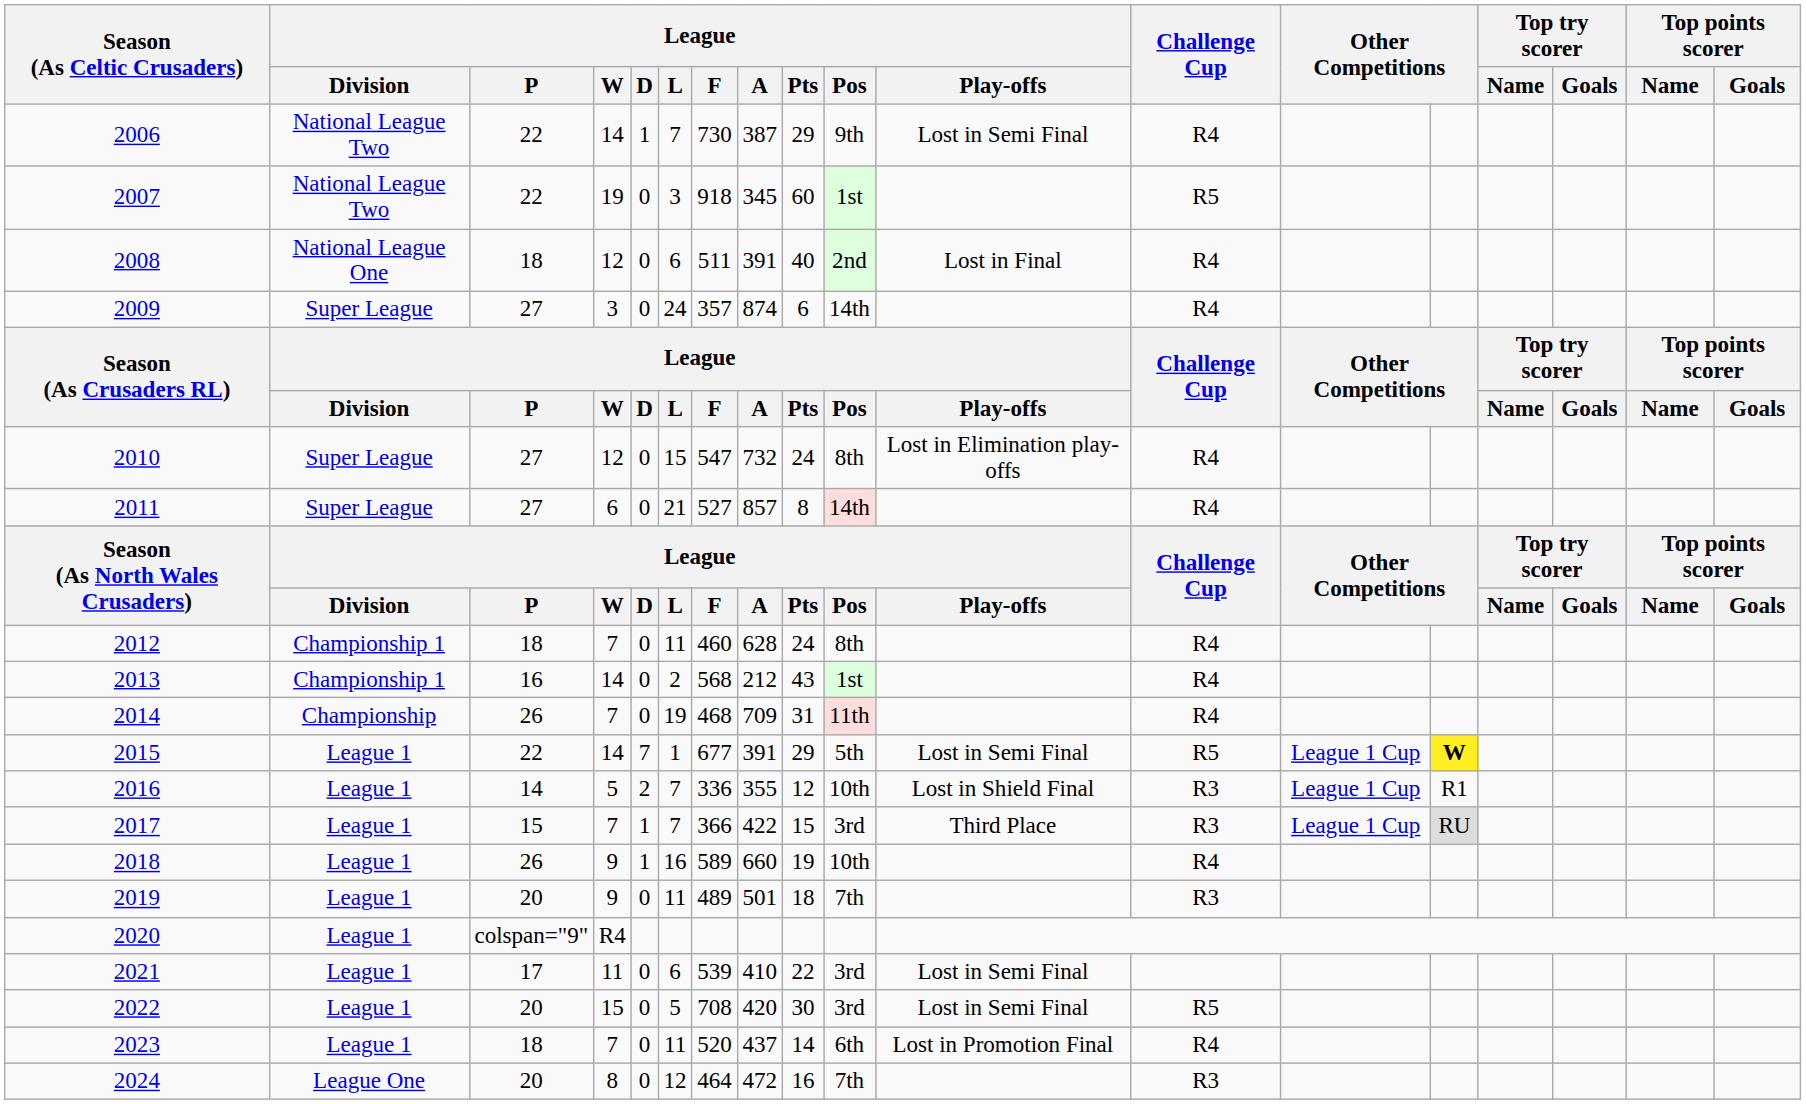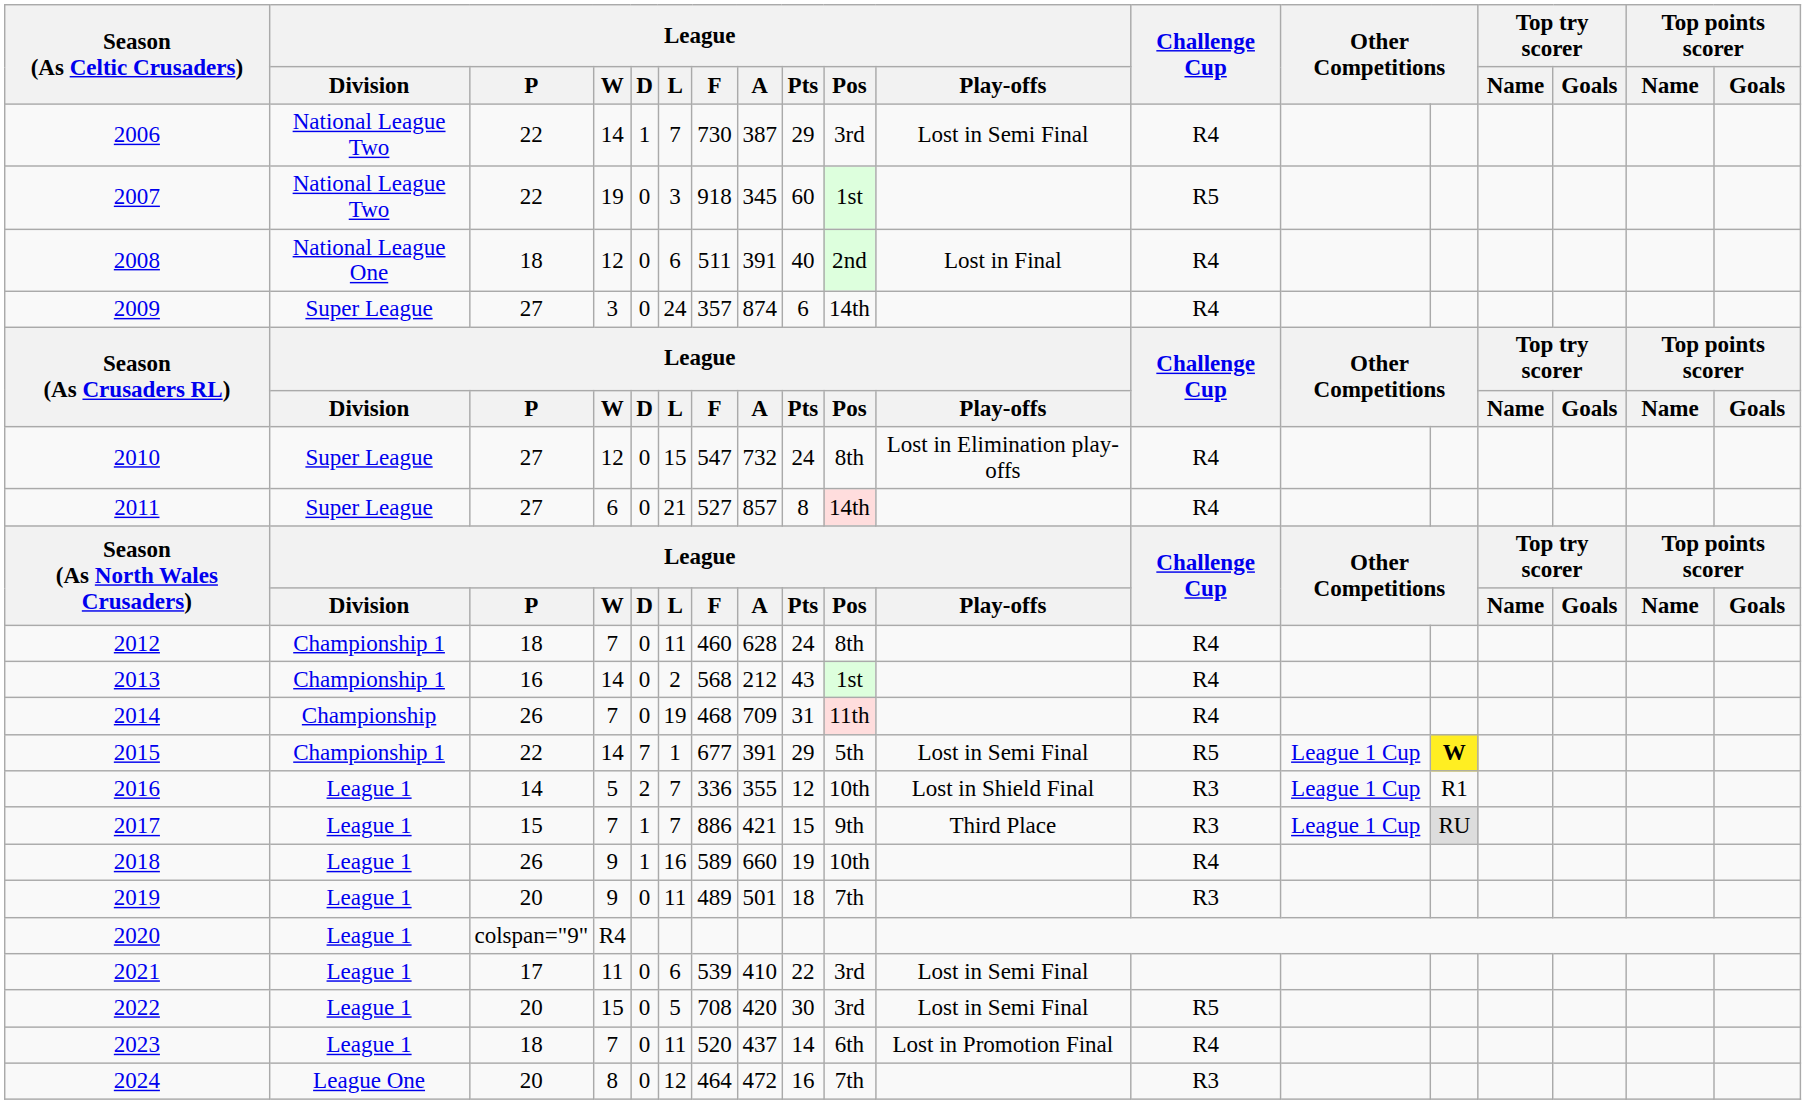2006 | League / Pos: 9th -> 3rd
2015 | League / Division: League 1 -> Championship 1
2017 | League / F: 366 -> 886
2017 | League / A: 422 -> 421
2017 | League / Pos: 3rd -> 9th
